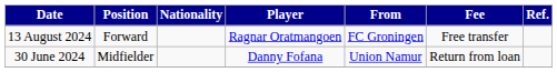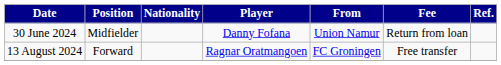rows swapped: 30 June 2024 <-> 13 August 2024
